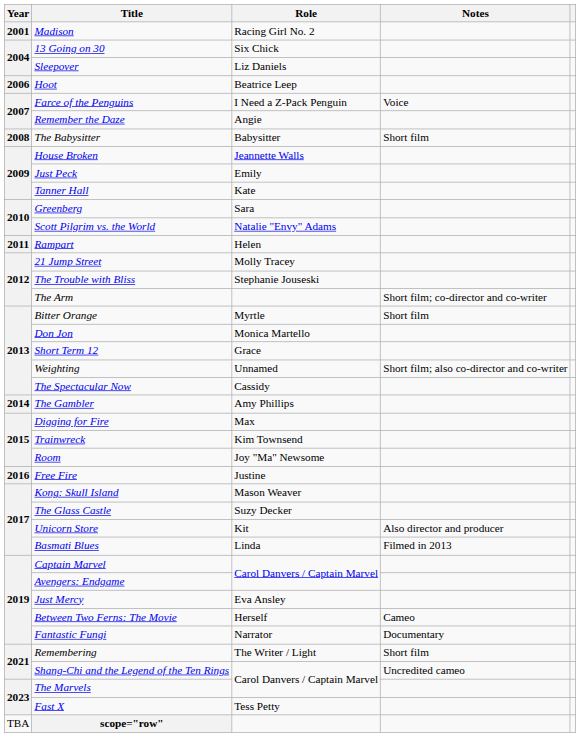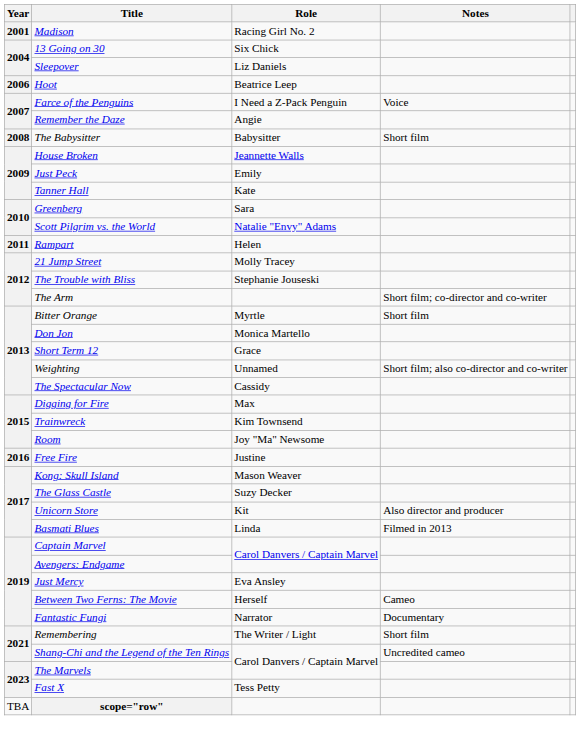- row: 2014 | The Gambler | Amy Phillips
